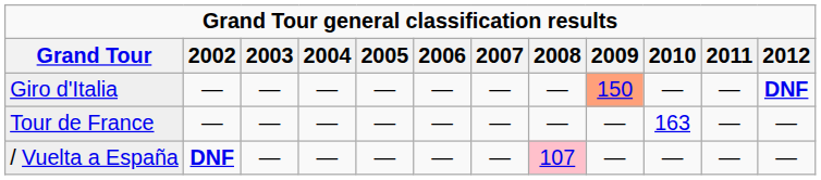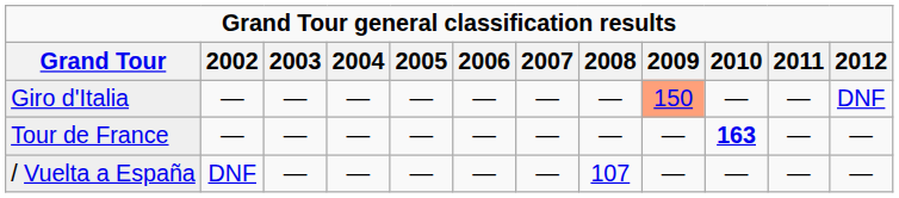Giro d'Italia | 2012: bold -> normal
Tour de France | 2010: normal -> bold
/ Vuelta a España | 2002: bold -> normal
/ Vuelta a España | 2008: pink background -> no background
